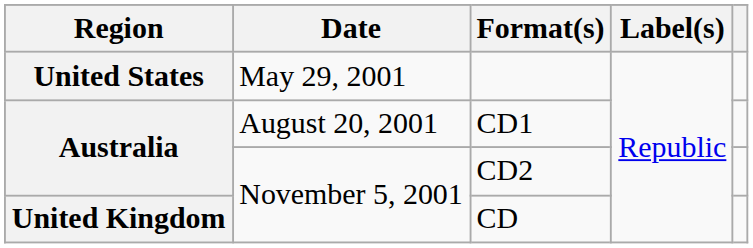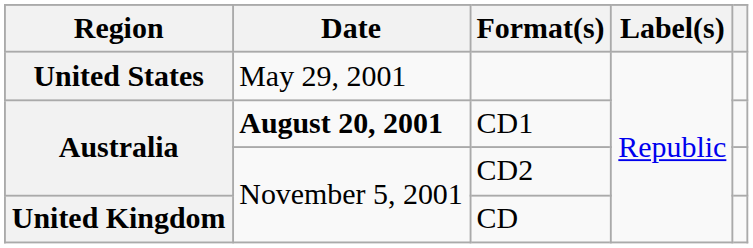CD1 | Date: normal -> bold
